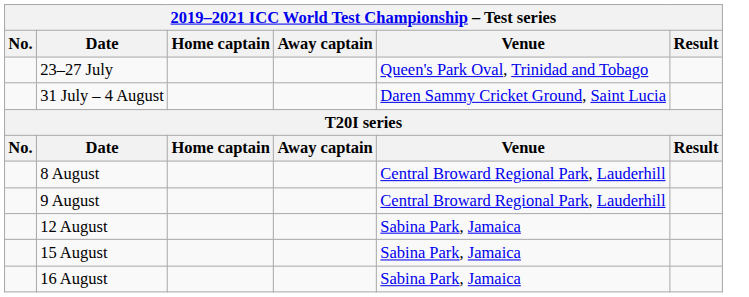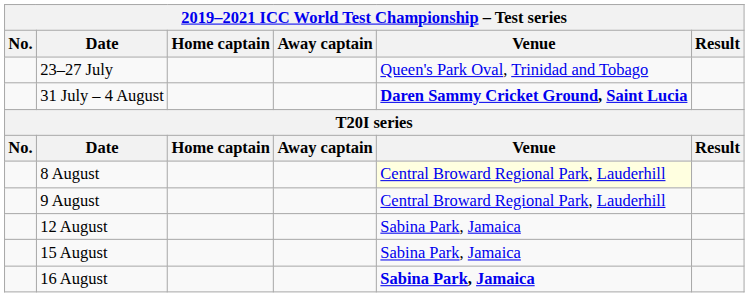31 July – 4 August | Venue: normal -> bold
8 August | Venue: no background -> lightyellow background
16 August | Venue: normal -> bold
